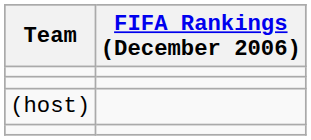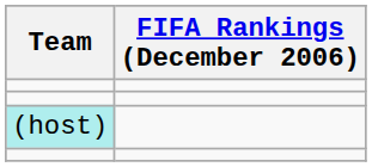row 4 | Team: no background -> paleturquoise background
